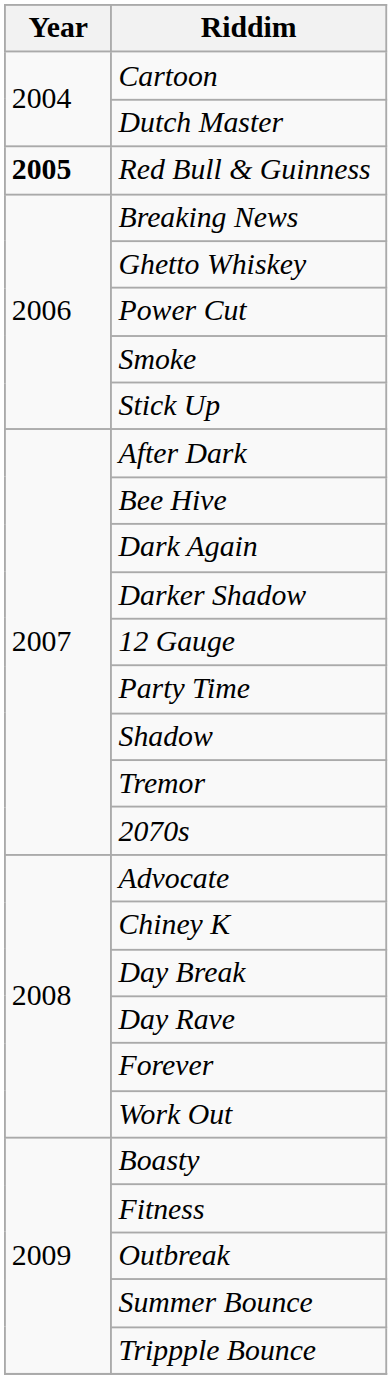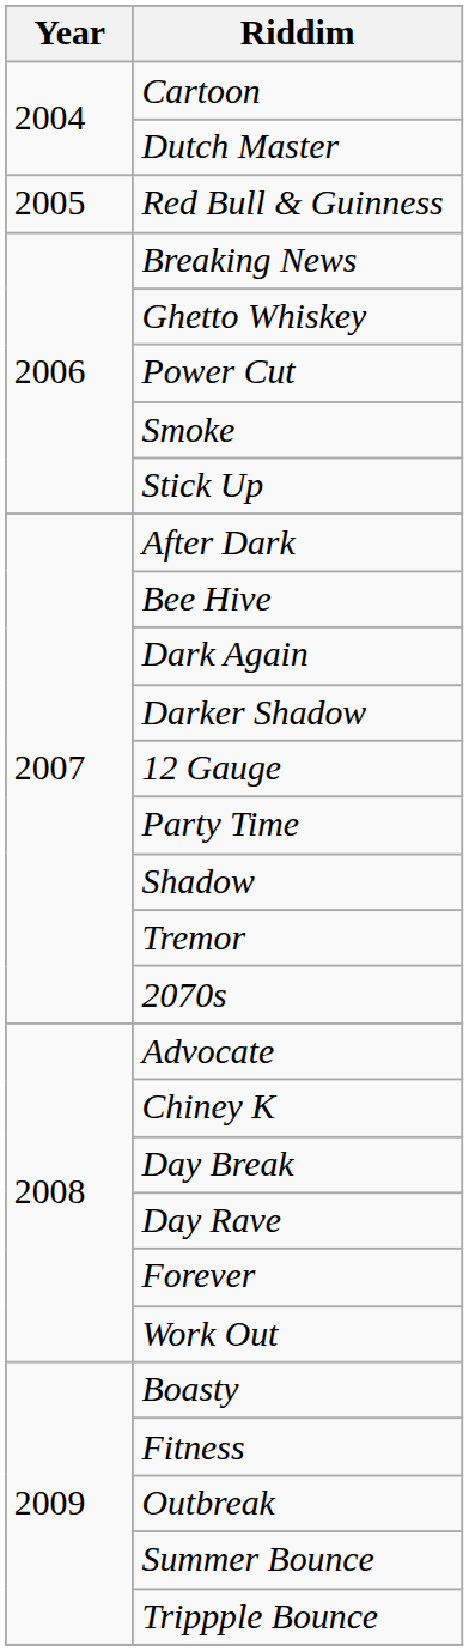Red Bull & Guinness | Year: bold -> normal
